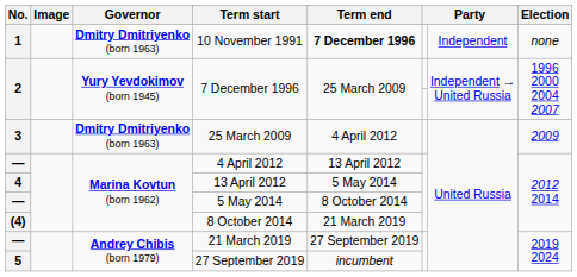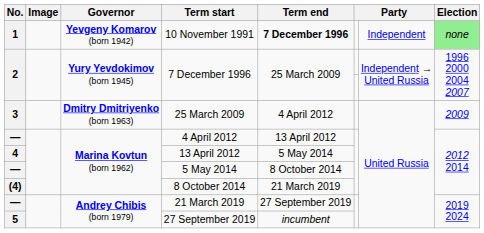10 November 1991 | Governor: Dmitry Dmitriyenko (born 1963) -> Yevgeny Komarov (born 1942)
10 November 1991 | Election: no background -> lightgreen background
